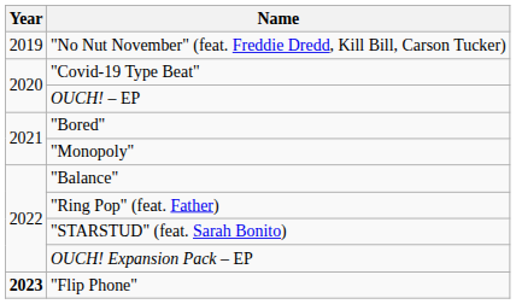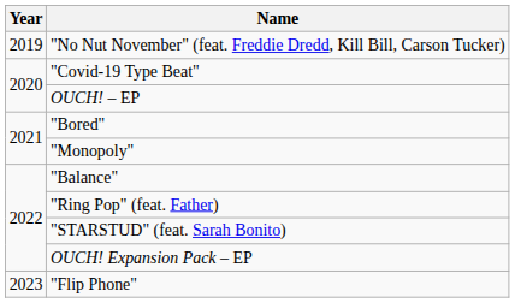"Flip Phone" | Year: bold -> normal
